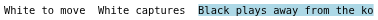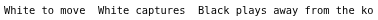White to move | column 3: lightblue background -> no background
